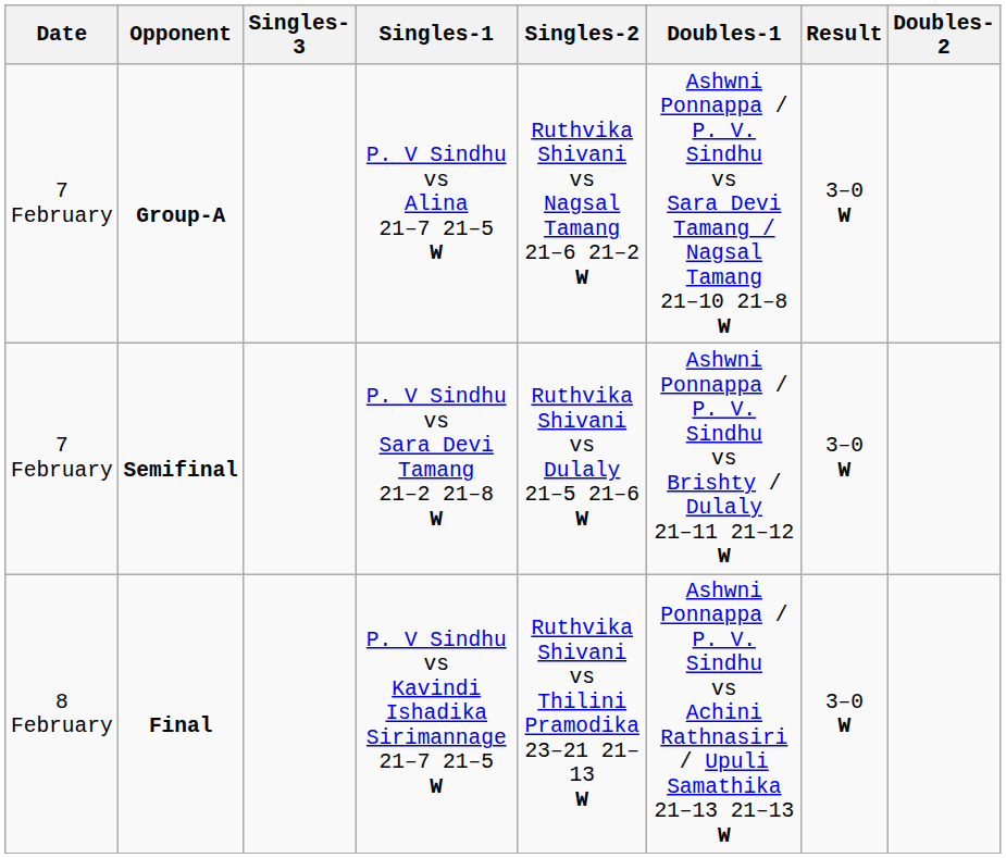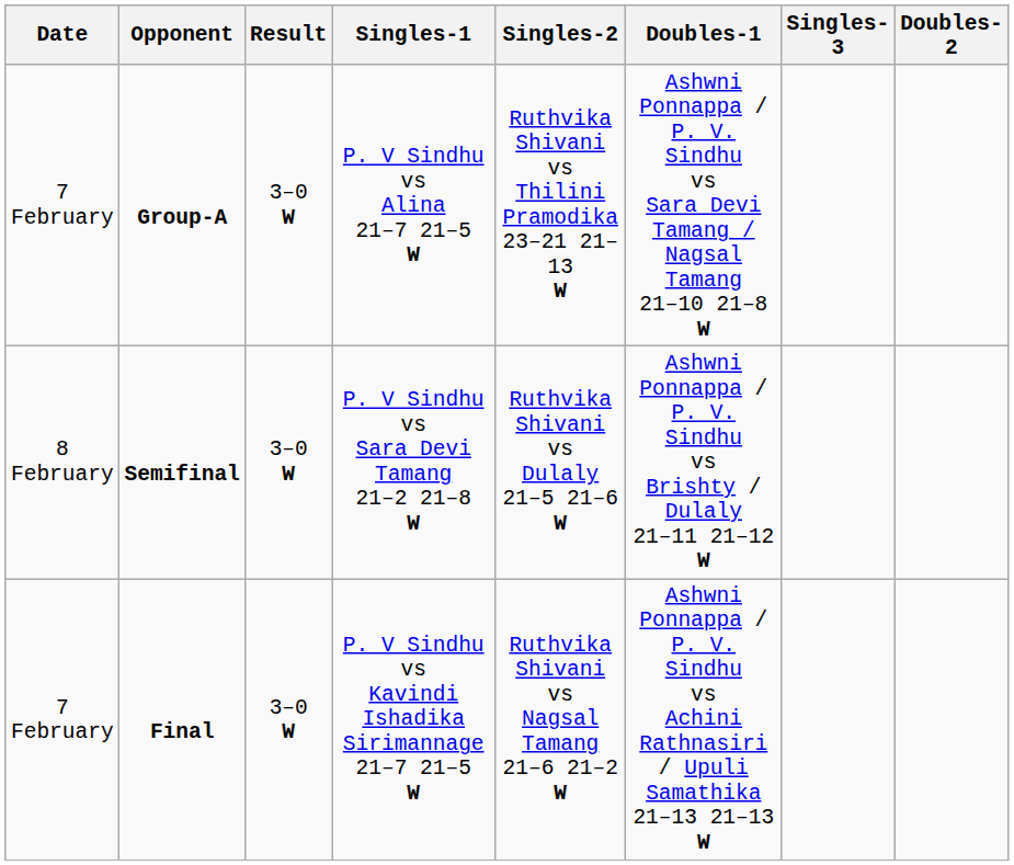columns swapped: Result <-> Singles-3
Group-A | Singles-2: Ruthvika Shivani vs Nagsal Tamang 21–6 21–2 W -> Ruthvika Shivani vs Thilini Pramodika 23–21 21–13 W
Semifinal | Date: 7 February -> 8 February
Final | Date: 8 February -> 7 February
Final | Singles-2: Ruthvika Shivani vs Thilini Pramodika 23–21 21–13 W -> Ruthvika Shivani vs Nagsal Tamang 21–6 21–2 W
